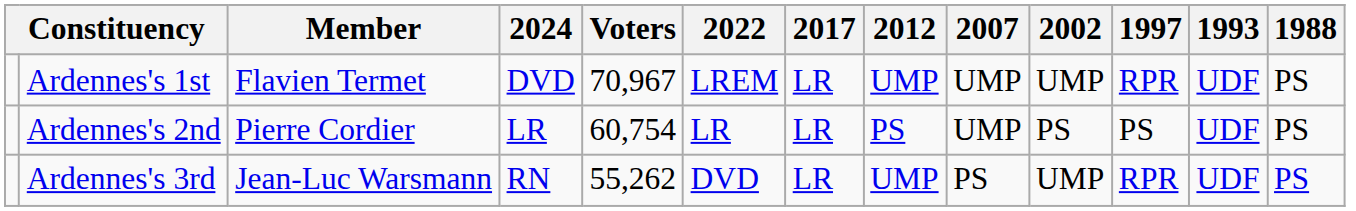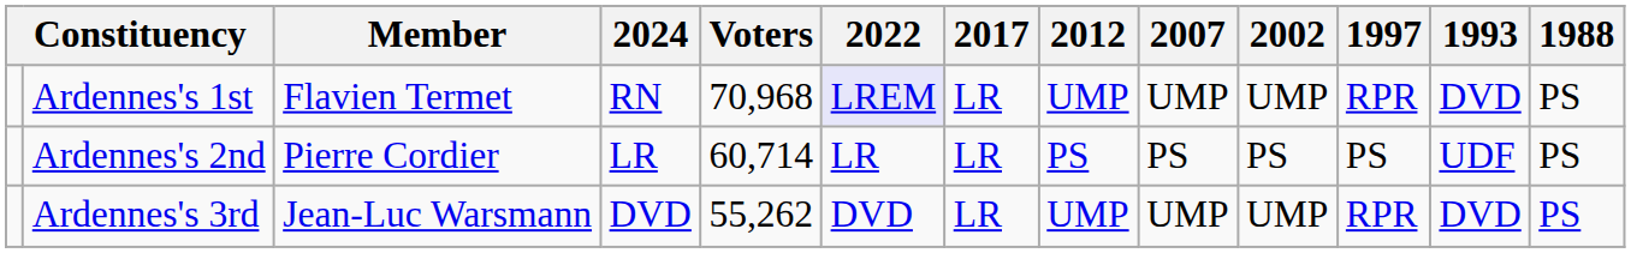Ardennes's 1st | 2024: DVD -> RN
Ardennes's 1st | Voters: 70,967 -> 70,968
Ardennes's 1st | 2022: no background -> lavender background
Ardennes's 1st | 1993: UDF -> DVD
Ardennes's 2nd | Voters: 60,754 -> 60,714
Ardennes's 2nd | 2007: UMP -> PS
Ardennes's 3rd | 2024: RN -> DVD
Ardennes's 3rd | 2007: PS -> UMP
Ardennes's 3rd | 1993: UDF -> DVD
